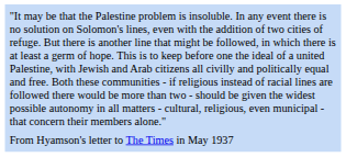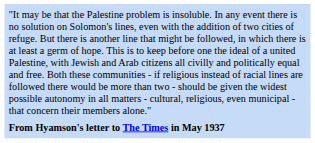row 2 | column 1: normal -> bold
